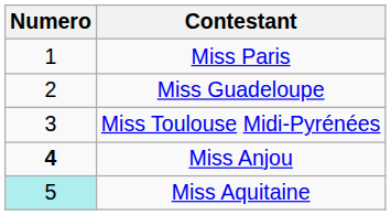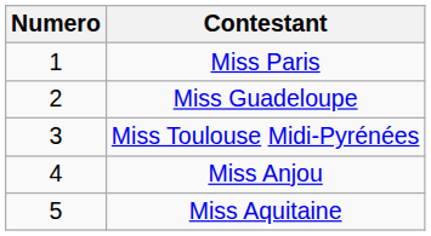Miss Anjou | Numero: bold -> normal
Miss Aquitaine | Numero: paleturquoise background -> no background
